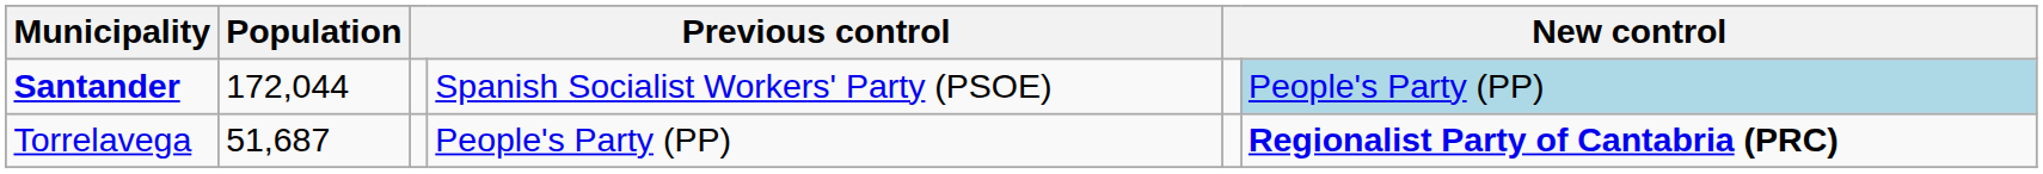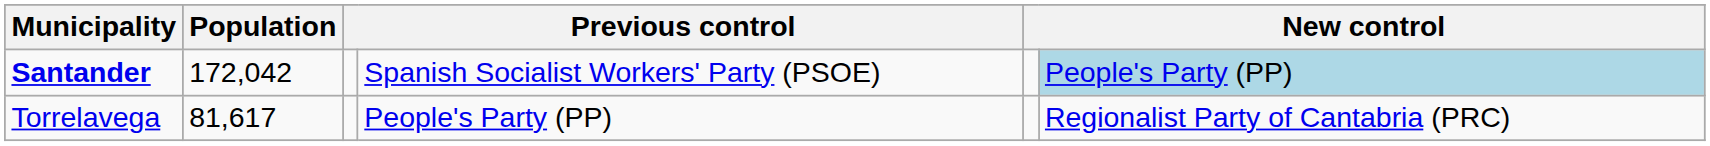Santander | Population: 172,044 -> 172,042
Torrelavega | Population: 51,687 -> 81,617
Torrelavega | column 6: bold -> normal
